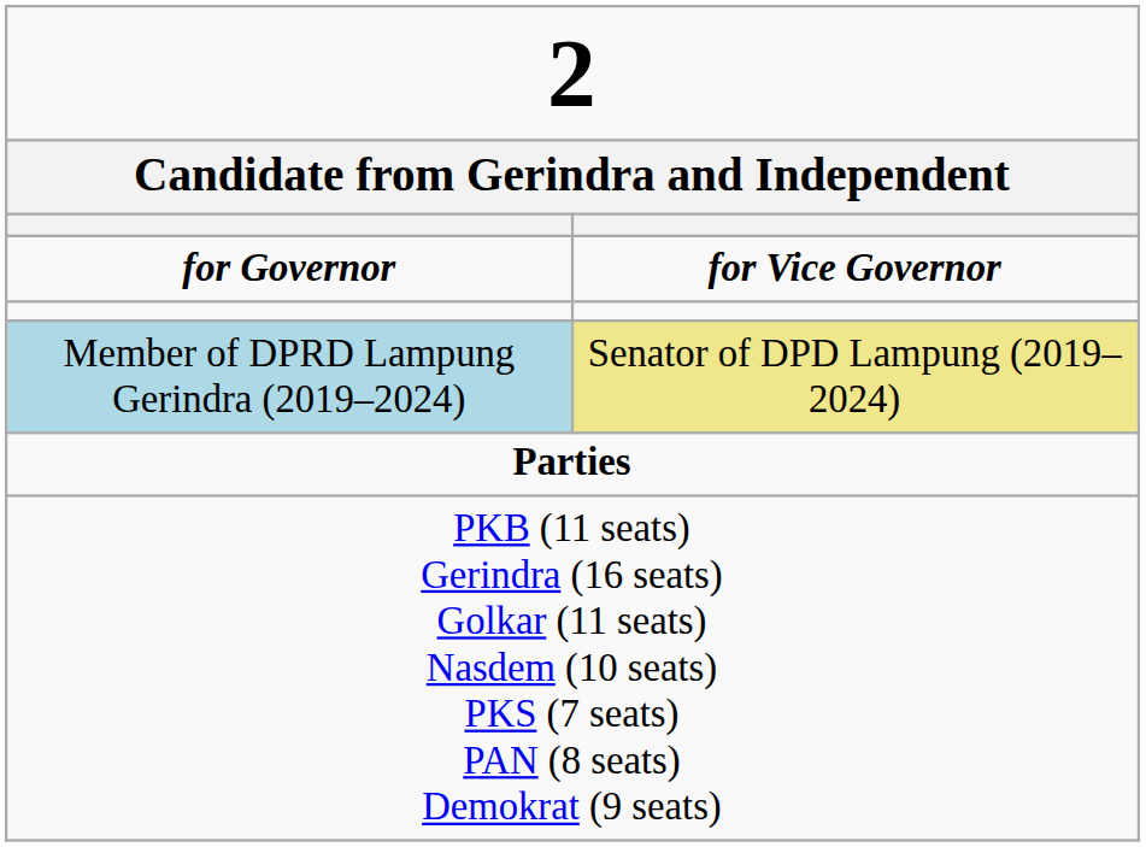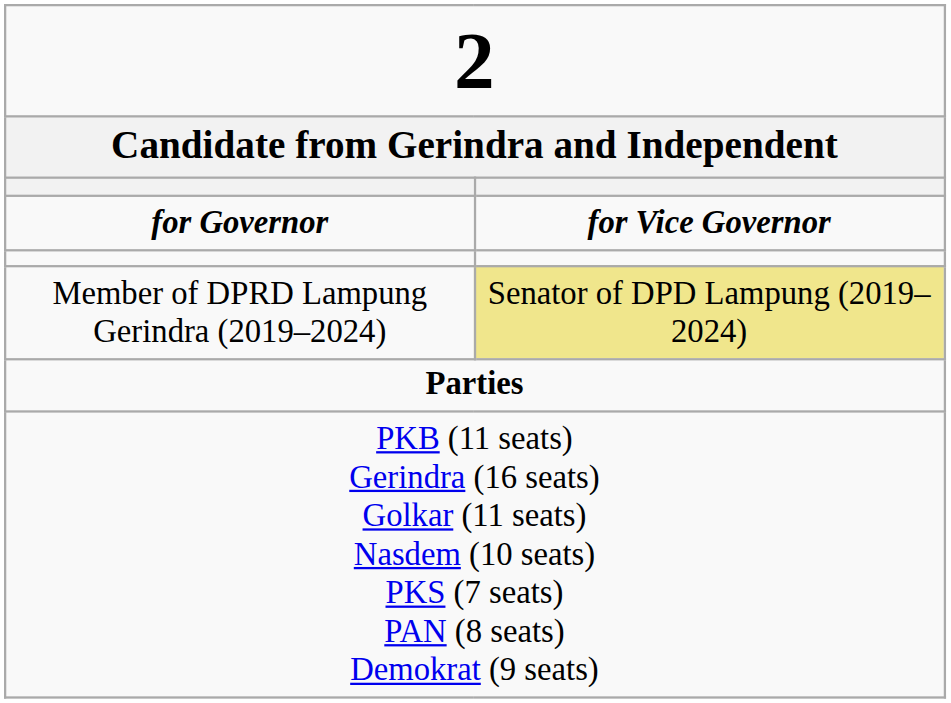row 6 | column 1: lightblue background -> no background
